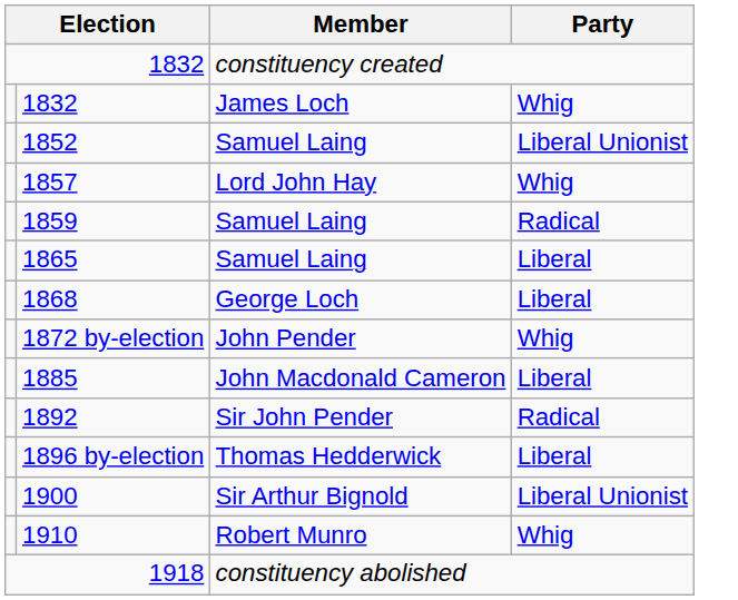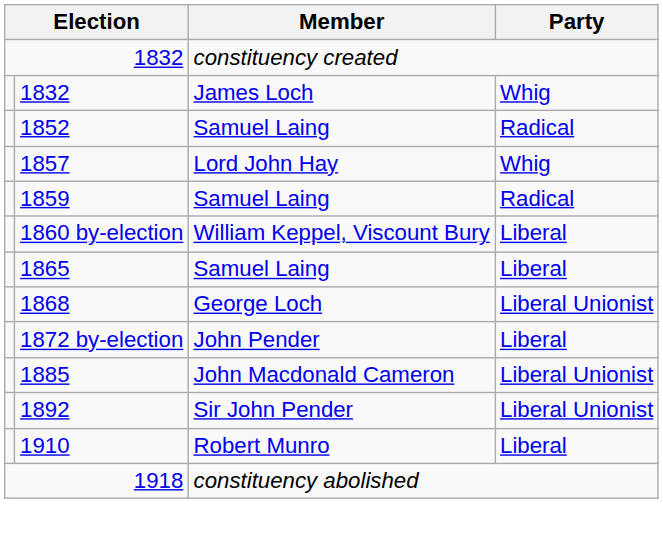1852 | Party: Liberal Unionist -> Radical
+ row: 1860 by-election | William Keppel, Viscount Bury | Liberal
1868 | Party: Liberal -> Liberal Unionist
1872 by-election | Party: Whig -> Liberal
1885 | Party: Liberal -> Liberal Unionist
1892 | Party: Radical -> Liberal Unionist
- row: 1896 by-election | Thomas Hedderwick | Liberal
- row: 1900 | Sir Arthur Bignold | Liberal Unionist
1910 | Party: Whig -> Liberal
